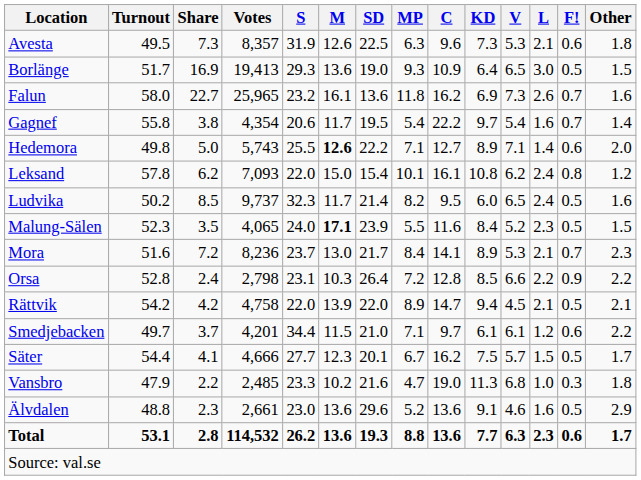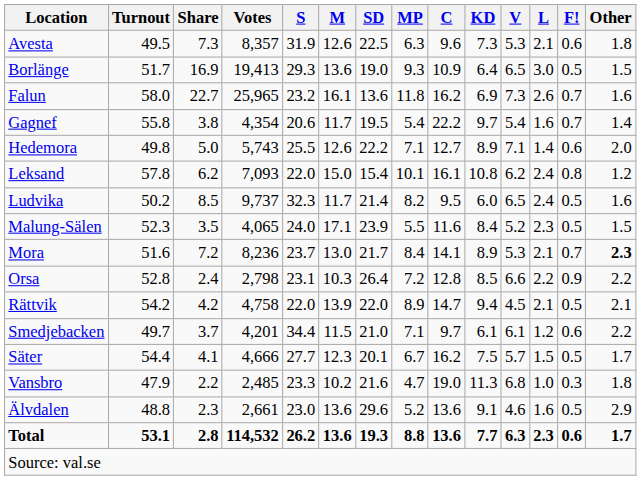Hedemora | M: bold -> normal
Malung-Sälen | M: bold -> normal
Mora | Other: normal -> bold
